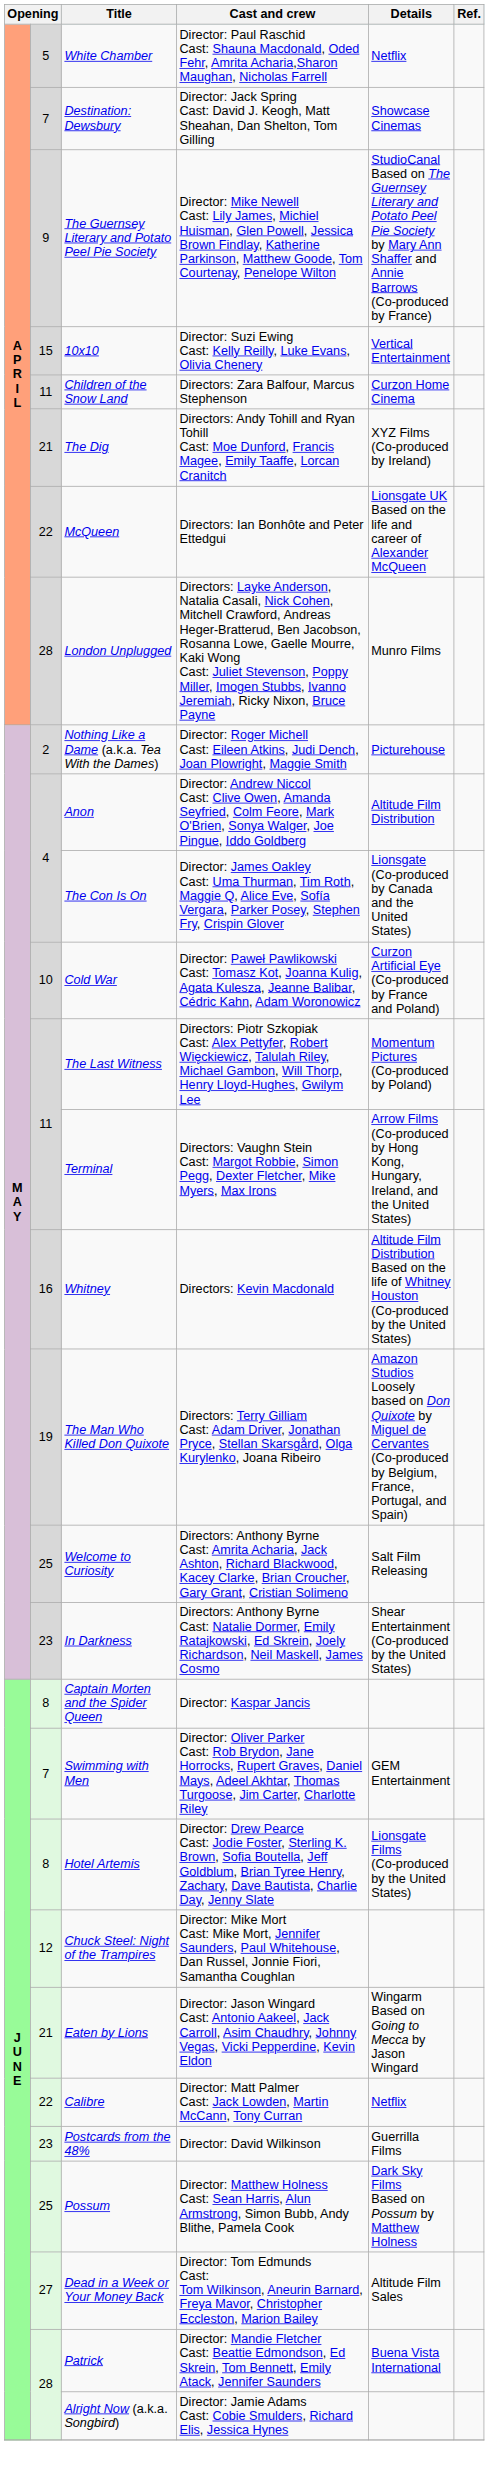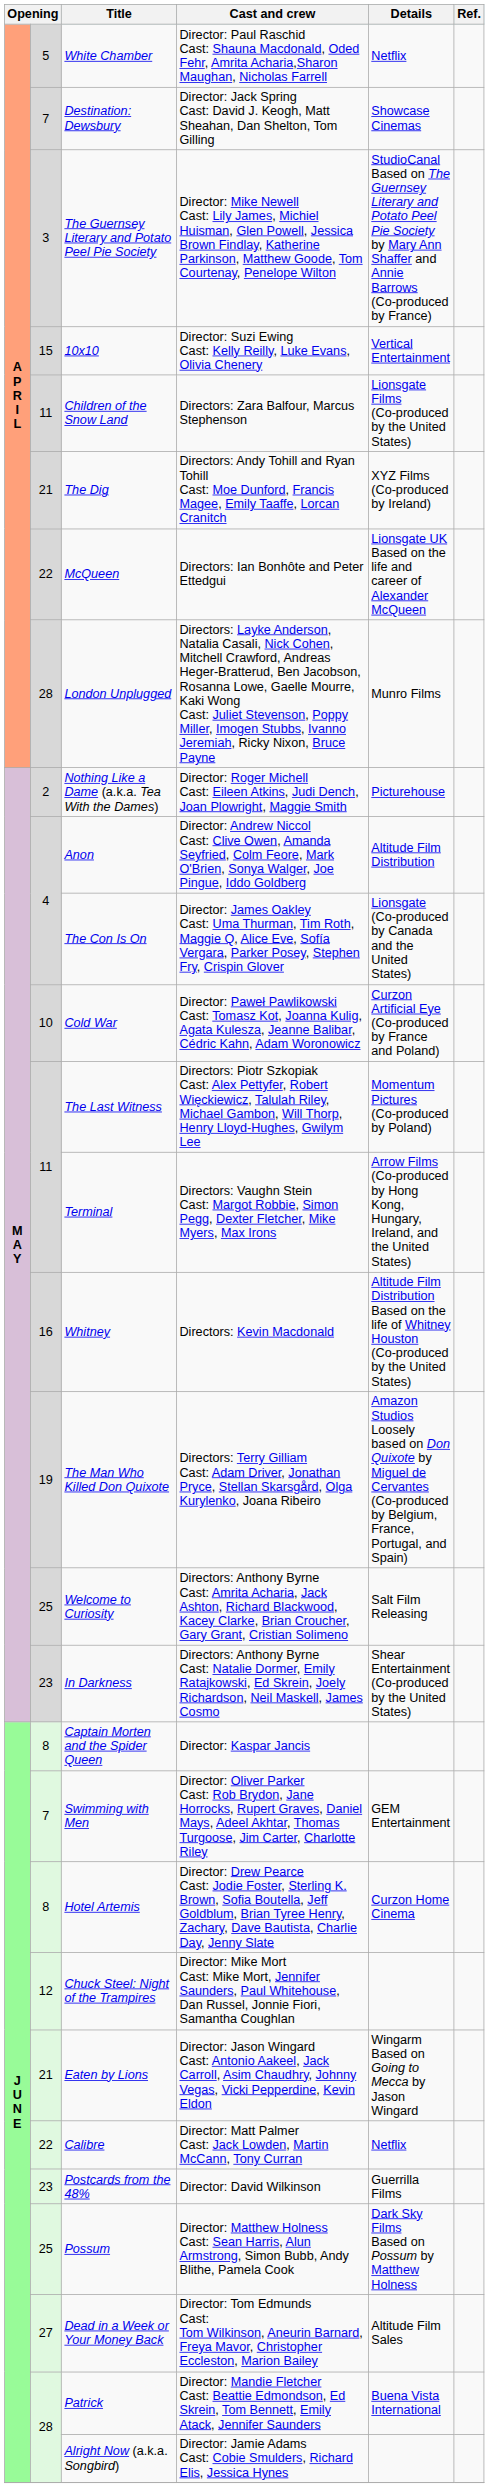The Guernsey Literary and Potato Peel Pie Society | column 2: 9 -> 3
Children of the Snow Land | Details: Curzon Home Cinema -> Lionsgate Films (Co-produced by the United States)
Hotel Artemis | Details: Lionsgate Films (Co-produced by the United States) -> Curzon Home Cinema
